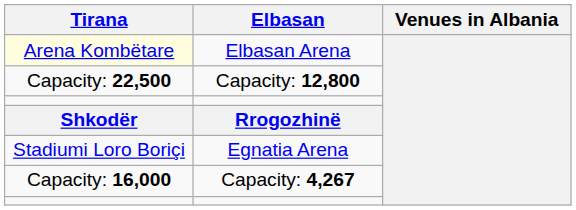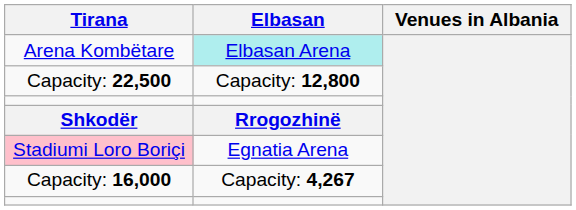Arena Kombëtare | Tirana: lightyellow background -> no background
Arena Kombëtare | Elbasan: no background -> paleturquoise background
Stadiumi Loro Boriçi | Tirana: no background -> pink background
